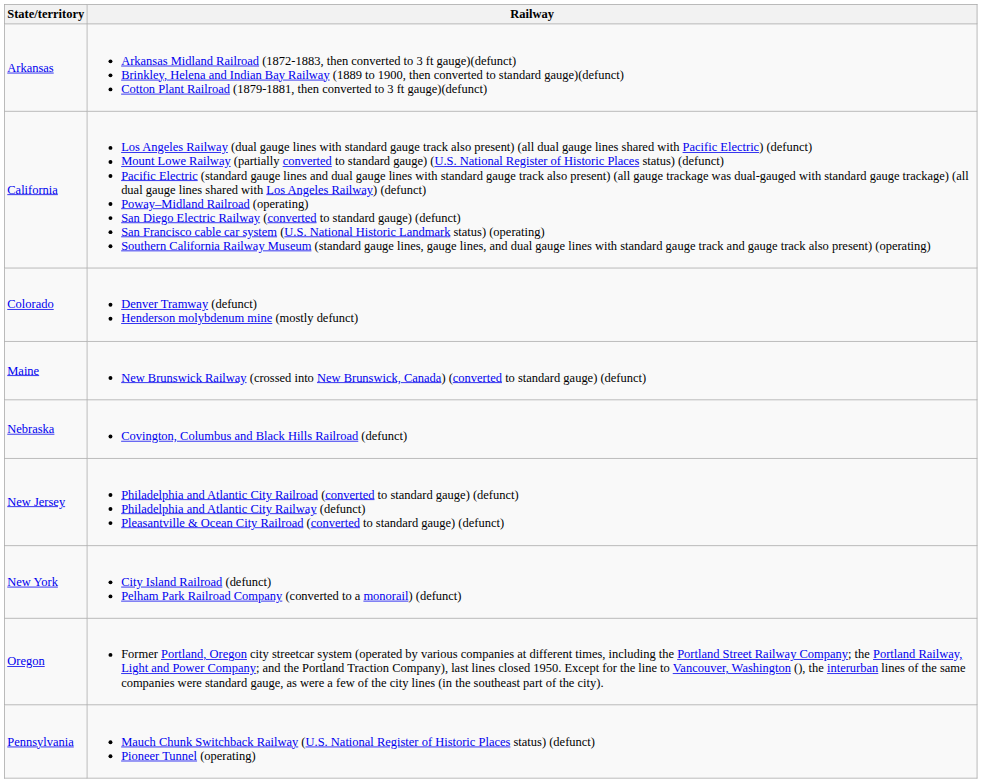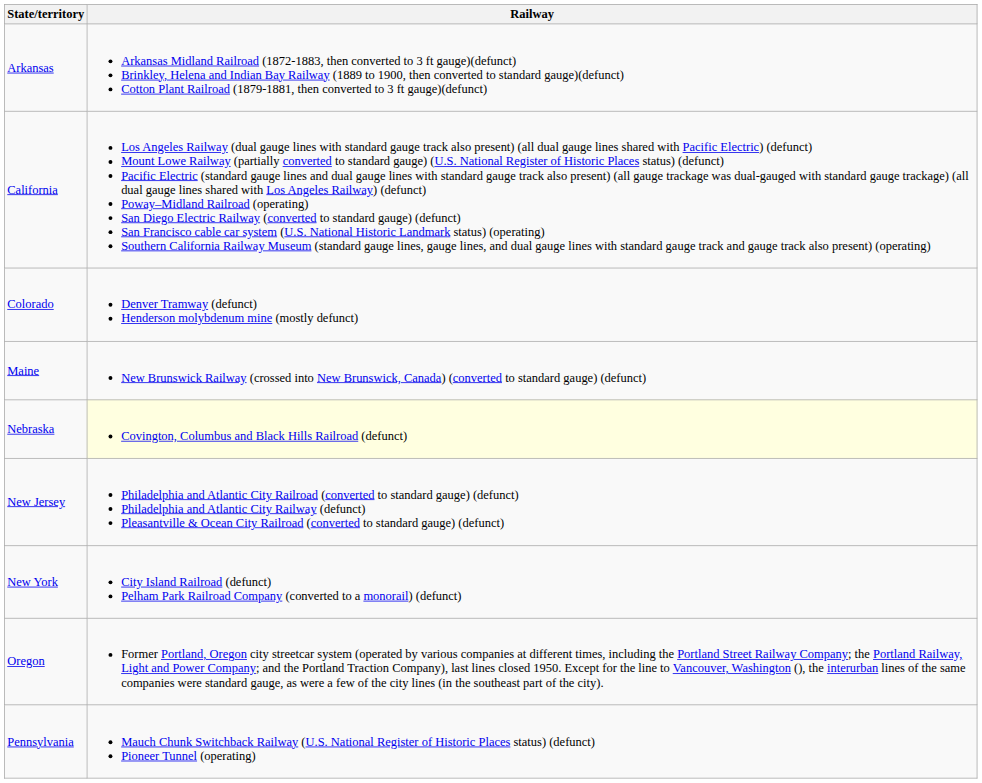Nebraska | Railway: no background -> lightyellow background
